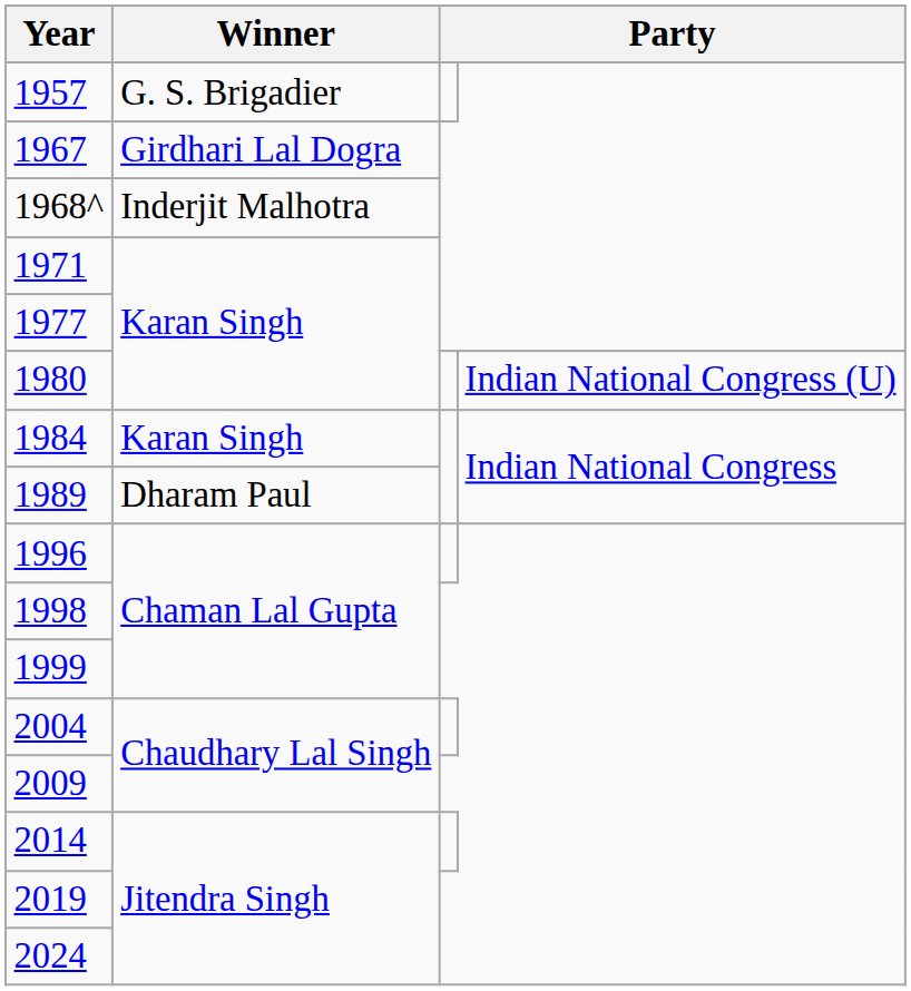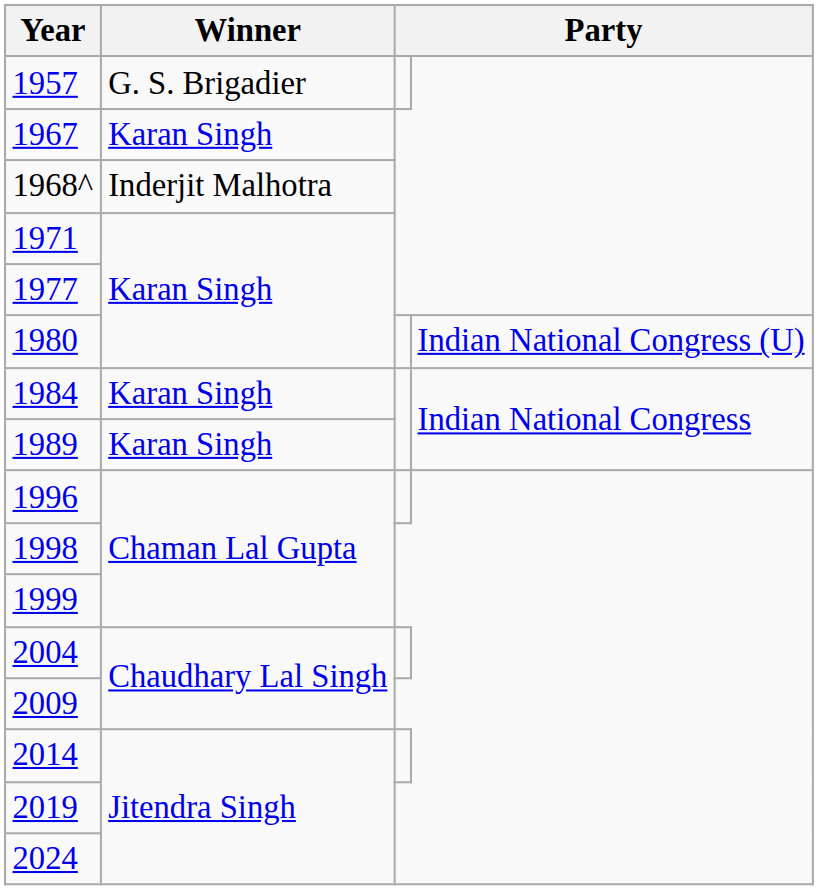1967 | Winner: Girdhari Lal Dogra -> Karan Singh
1989 | Winner: Dharam Paul -> Karan Singh
